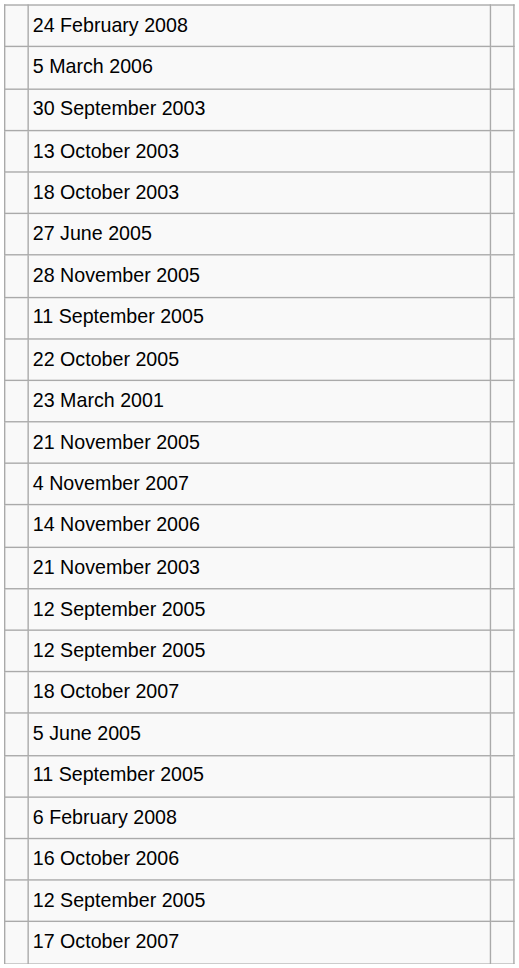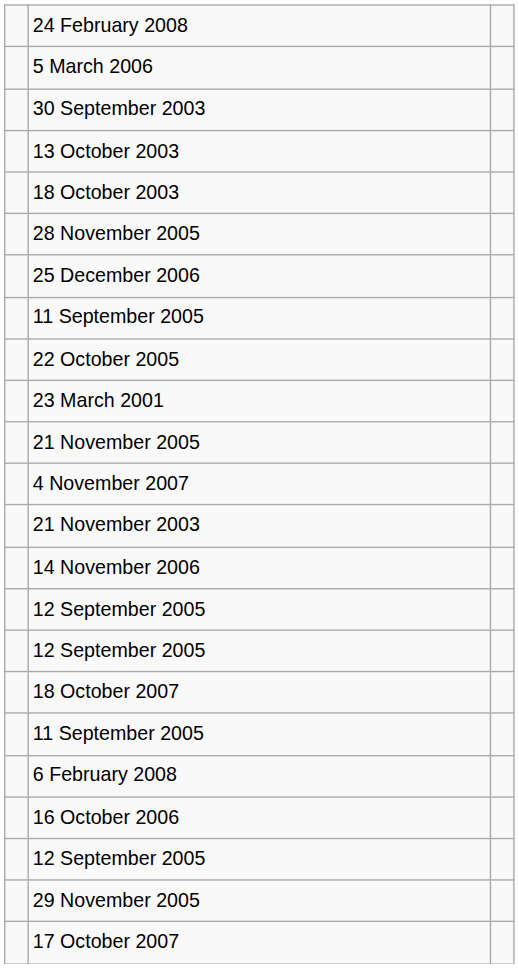- row: 27 June 2005
+ row: 25 December 2006
rows swapped: 14 November 2006 <-> 21 November 2003
- row: 5 June 2005
+ row: 29 November 2005
